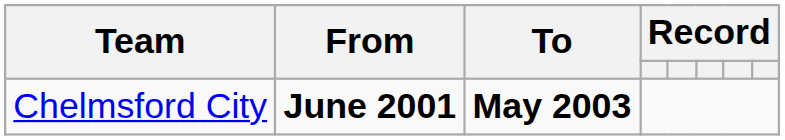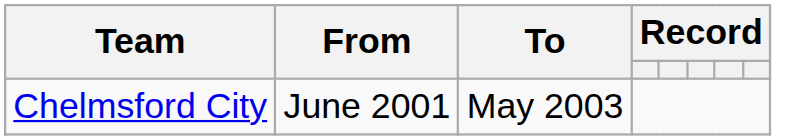Chelmsford City | From: bold -> normal
Chelmsford City | To: bold -> normal
